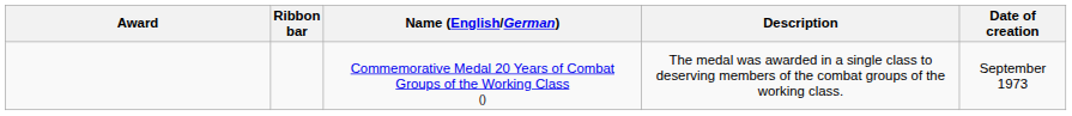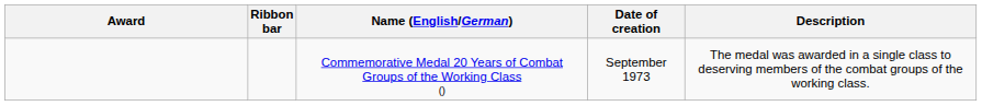columns swapped: Date of creation <-> Description
